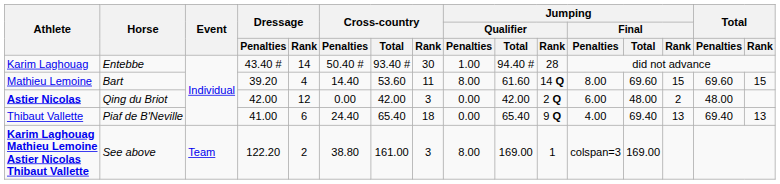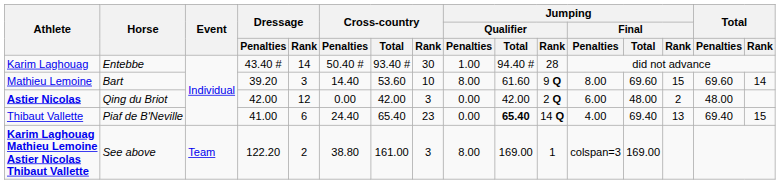Mathieu Lemoine | Dressage / Rank: 4 -> 3
Mathieu Lemoine | Cross-country / Rank: 11 -> 10
Mathieu Lemoine | Jumping / Qualifier / Rank: 14 Q -> 9 Q
Mathieu Lemoine | Total / Rank: 15 -> 14
Thibaut Vallette | Cross-country / Rank: 18 -> 23
Thibaut Vallette | Jumping / Qualifier / Total: normal -> bold
Thibaut Vallette | Jumping / Qualifier / Rank: 9 Q -> 14 Q
Thibaut Vallette | Total / Rank: 13 -> 15
